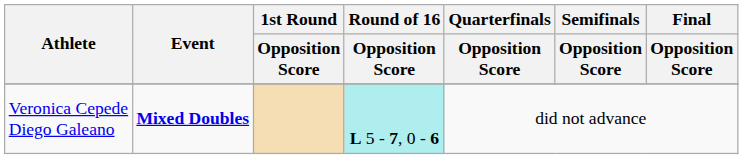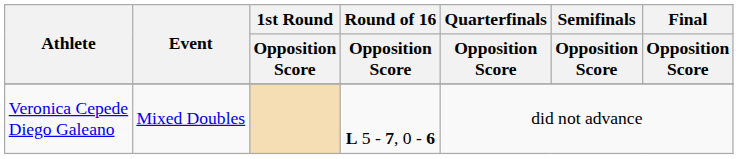Veronica Cepede Diego Galeano | Event: bold -> normal
Veronica Cepede Diego Galeano | Round of 16 / Opposition Score: paleturquoise background -> no background
